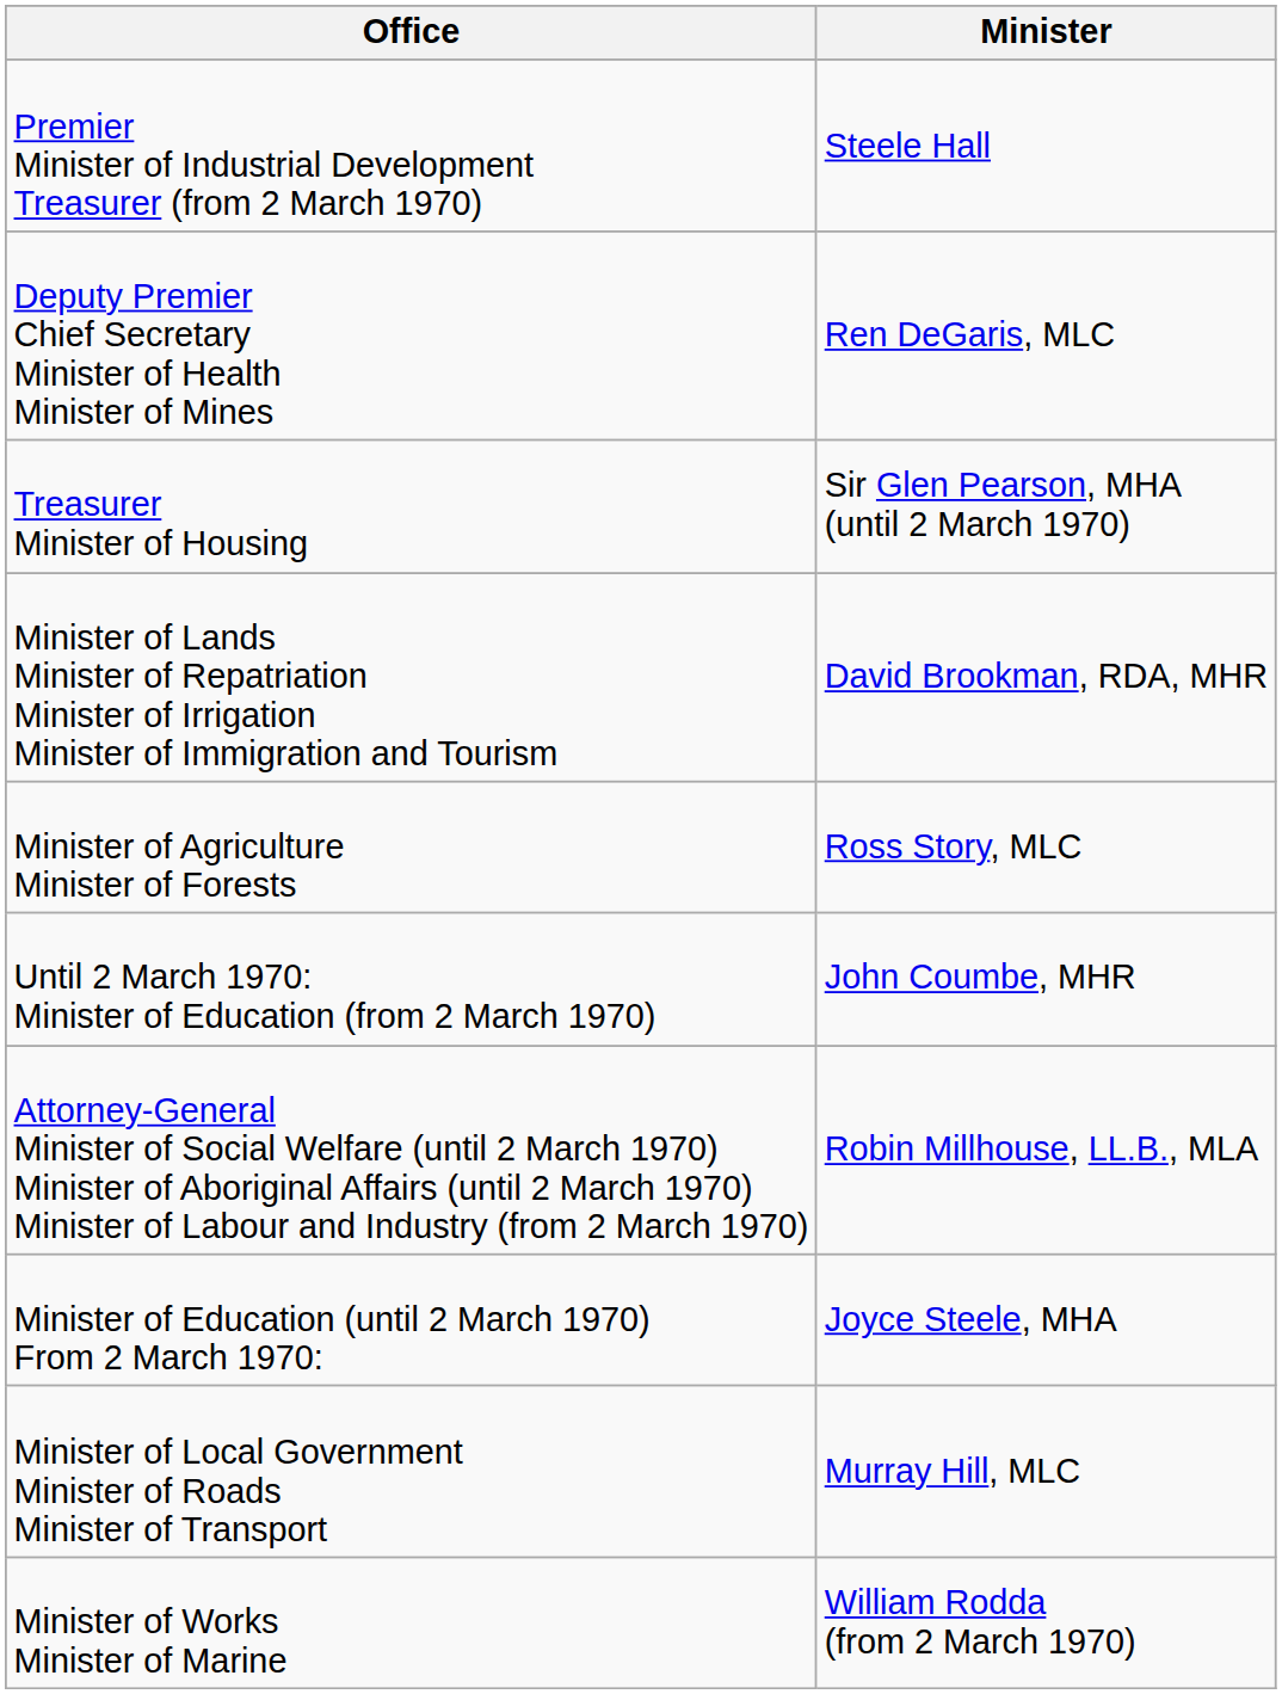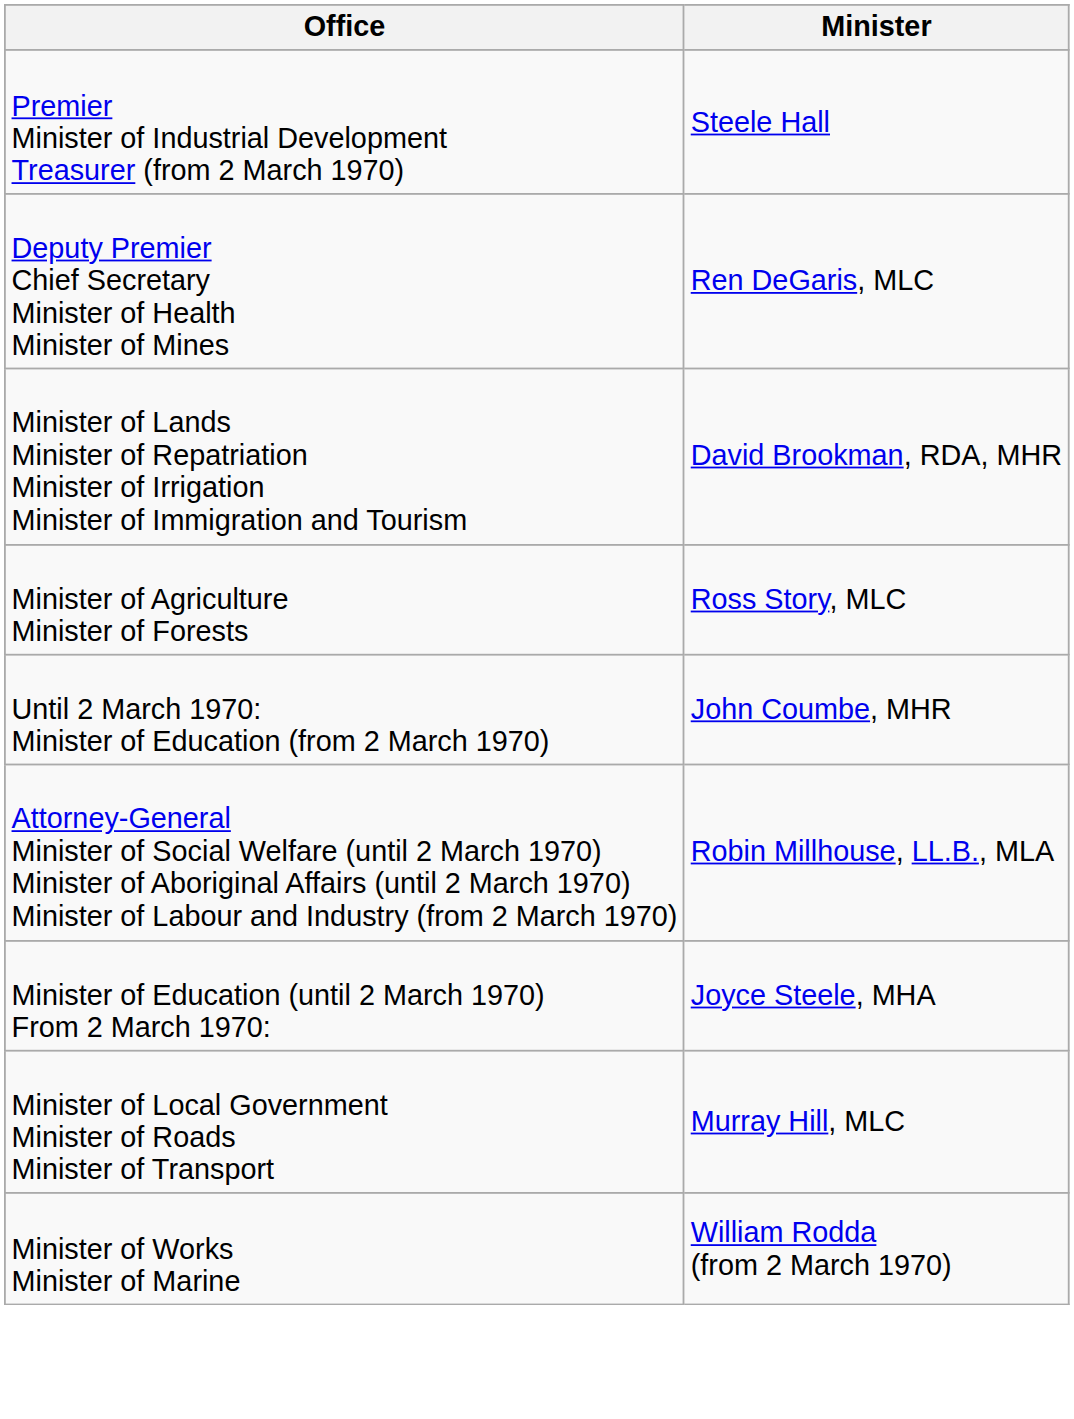- row: Treasurer Minister of Housing | Sir Glen Pearson, MHA (until 2 March 1970)
